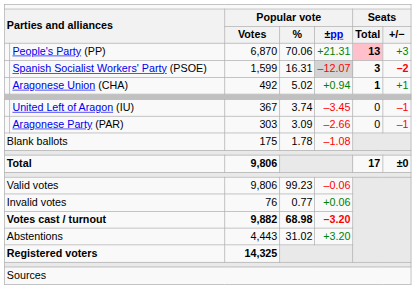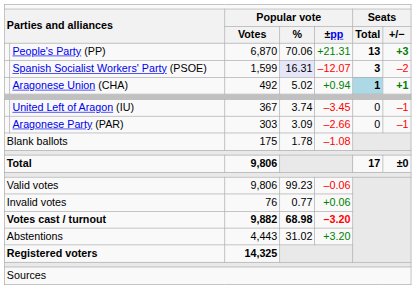People's Party (PP) | column 6: pink background -> no background
People's Party (PP) | column 7: normal -> bold
Spanish Socialist Workers' Party (PSOE) | column 4: no background -> lavender background
Spanish Socialist Workers' Party (PSOE) | column 5: lightgrey background -> no background
Spanish Socialist Workers' Party (PSOE) | column 7: bold -> normal
Aragonese Union (CHA) | column 6: no background -> lightblue background
Aragonese Union (CHA) | column 7: normal -> bold
